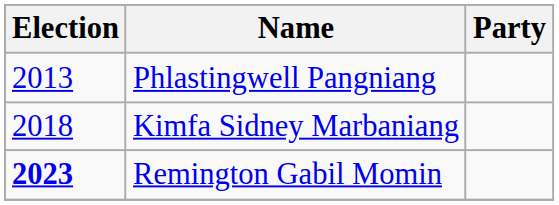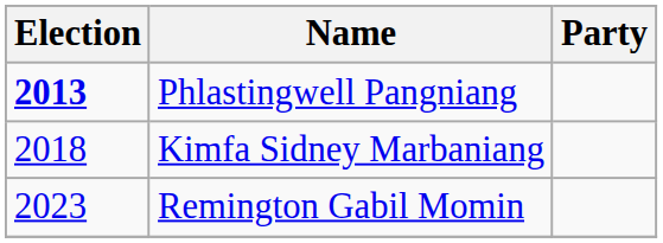Phlastingwell Pangniang | Election: normal -> bold
Remington Gabil Momin | Election: bold -> normal
